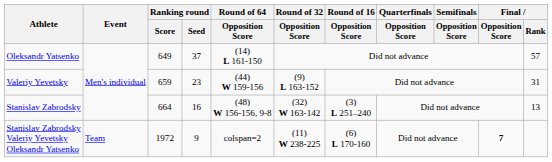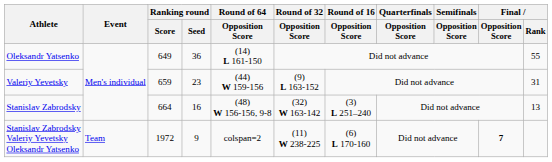Oleksandr Yatsenko | Ranking round / Seed: 37 -> 36
Oleksandr Yatsenko | Final / Rank: 57 -> 55
